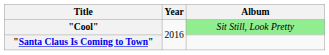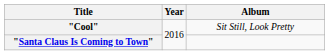"Cool" | Album: lightgreen background -> no background
